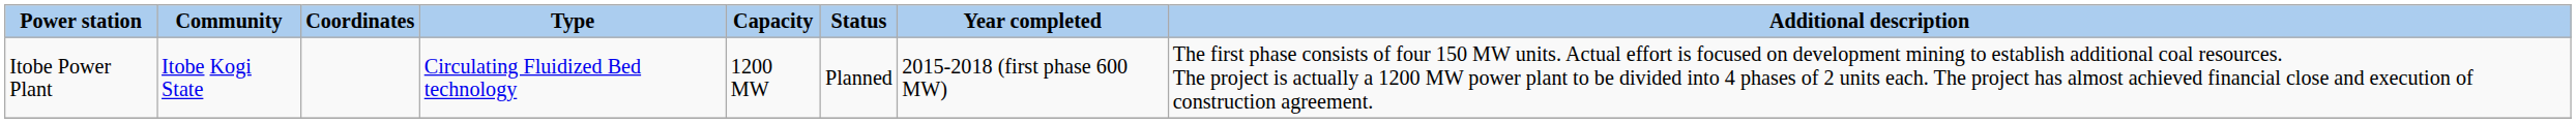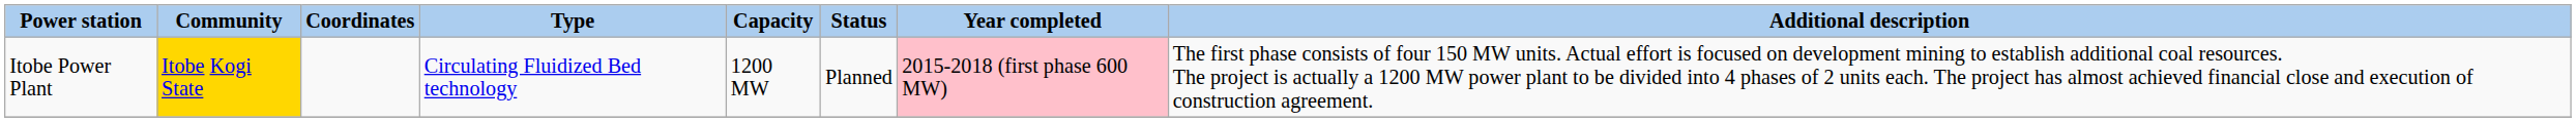Itobe Power Plant | Community: no background -> gold background
Itobe Power Plant | Year completed: no background -> pink background
